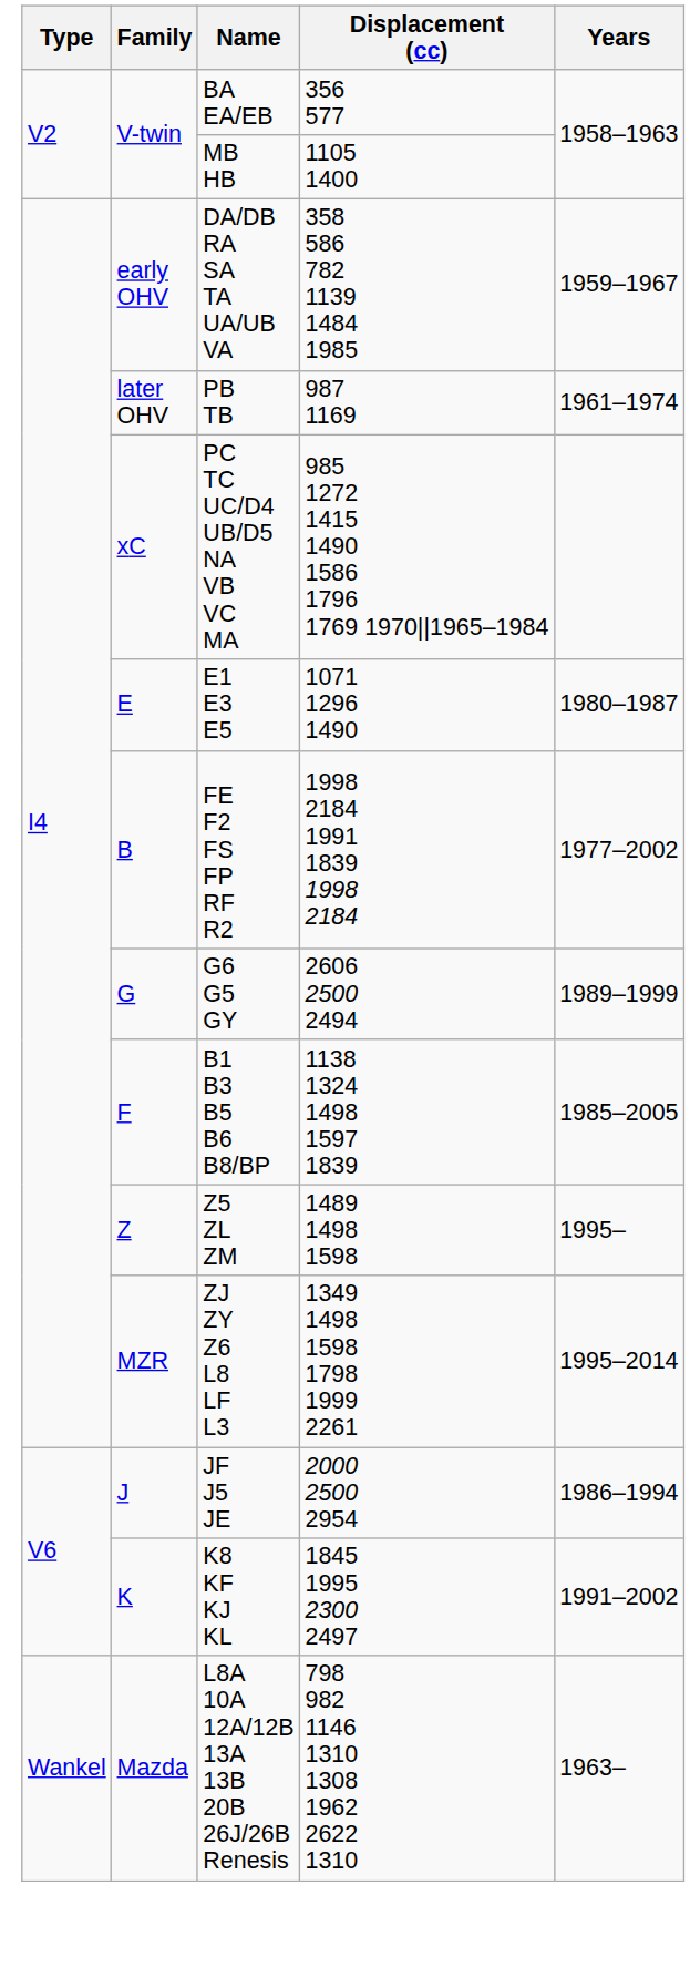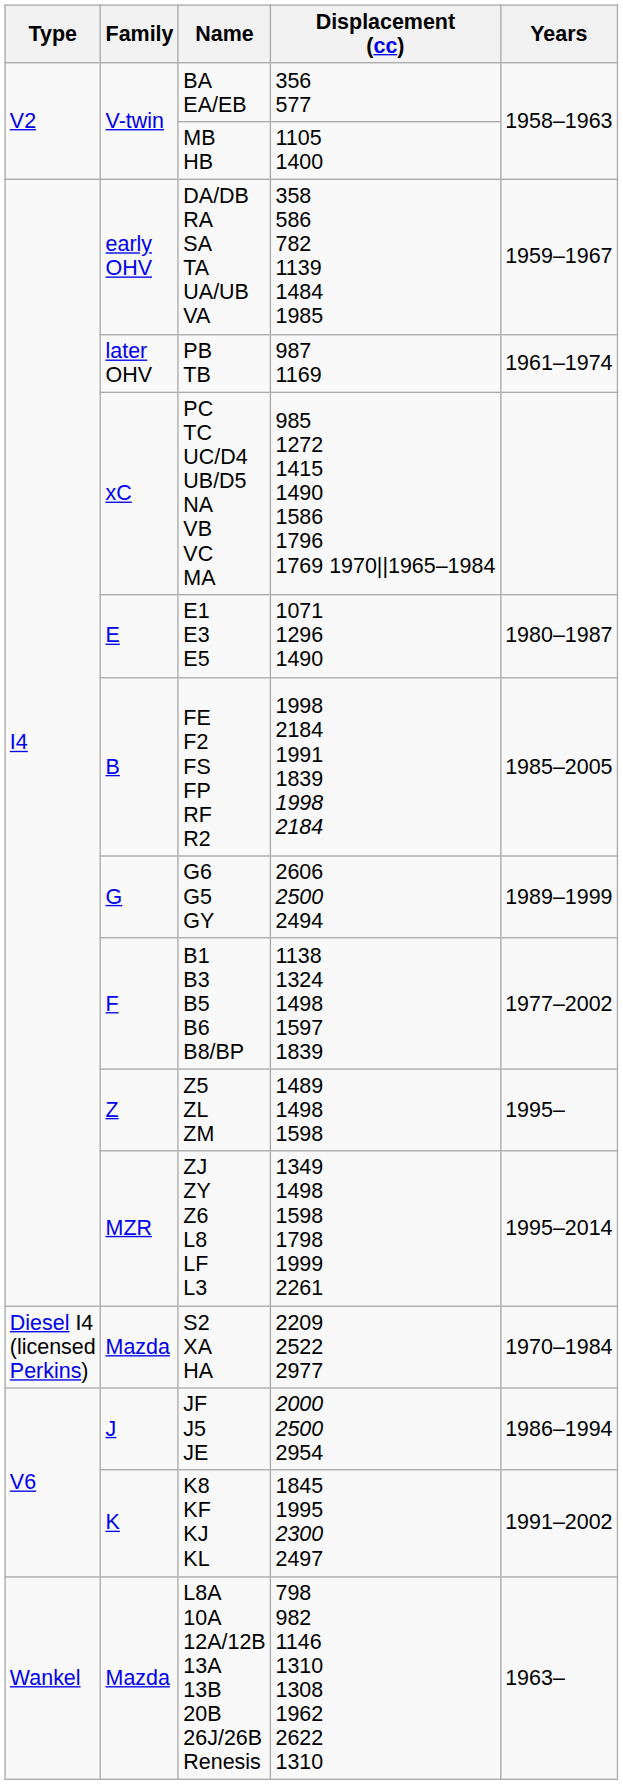FE F2 FS FP RF R2 | Years: 1977–2002 -> 1985–2005
B1 B3 B5 B6 B8/BP | Years: 1985–2005 -> 1977–2002
+ row: Diesel I4 (licensed Perkins) | Mazda | S2 XA HA | 2209 2522 2977 | 1970–1984
